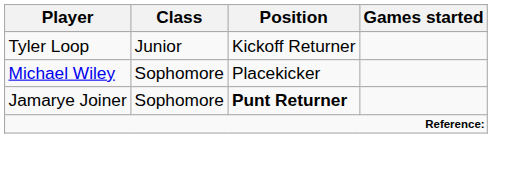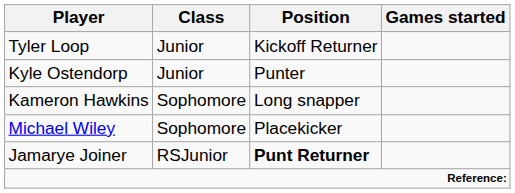+ row: Kyle Ostendorp | Junior | Punter
+ row: Kameron Hawkins | Sophomore | Long snapper
Jamarye Joiner | Class: Sophomore -> RSJunior
